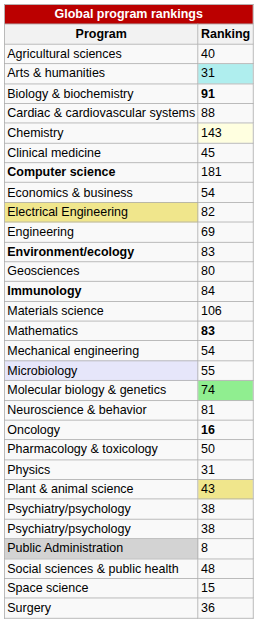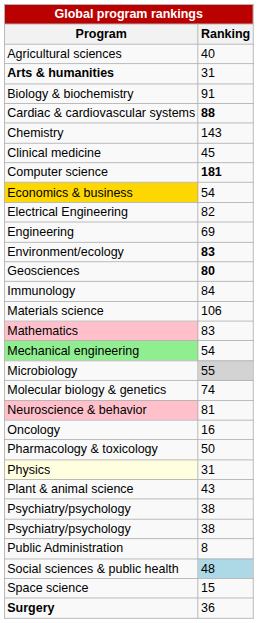Arts & humanities | Program: normal -> bold
Arts & humanities | Ranking: paleturquoise background -> no background
Biology & biochemistry | Ranking: bold -> normal
Cardiac & cardiovascular systems | Ranking: normal -> bold
Chemistry | Ranking: lightyellow background -> no background
Computer science | Program: bold -> normal
Computer science | Ranking: normal -> bold
Economics & business | Program: no background -> gold background
Electrical Engineering | Program: khaki background -> no background
Environment/ecology | Program: bold -> normal
Environment/ecology | Ranking: normal -> bold
Geosciences | Ranking: normal -> bold
Immunology | Program: bold -> normal
Mathematics | Program: no background -> pink background
Mathematics | Ranking: bold -> normal
Mechanical engineering | Program: no background -> lightgreen background
Microbiology | Program: lavender background -> no background
Microbiology | Ranking: no background -> lightgrey background
Molecular biology & genetics | Ranking: lightgreen background -> no background
Neuroscience & behavior | Program: no background -> pink background
Oncology | Ranking: bold -> normal
Physics | Program: no background -> lightyellow background
Plant & animal science | Ranking: khaki background -> no background
Public Administration | Program: lightgrey background -> no background
Social sciences & public health | Ranking: no background -> lightblue background
Surgery | Program: normal -> bold
